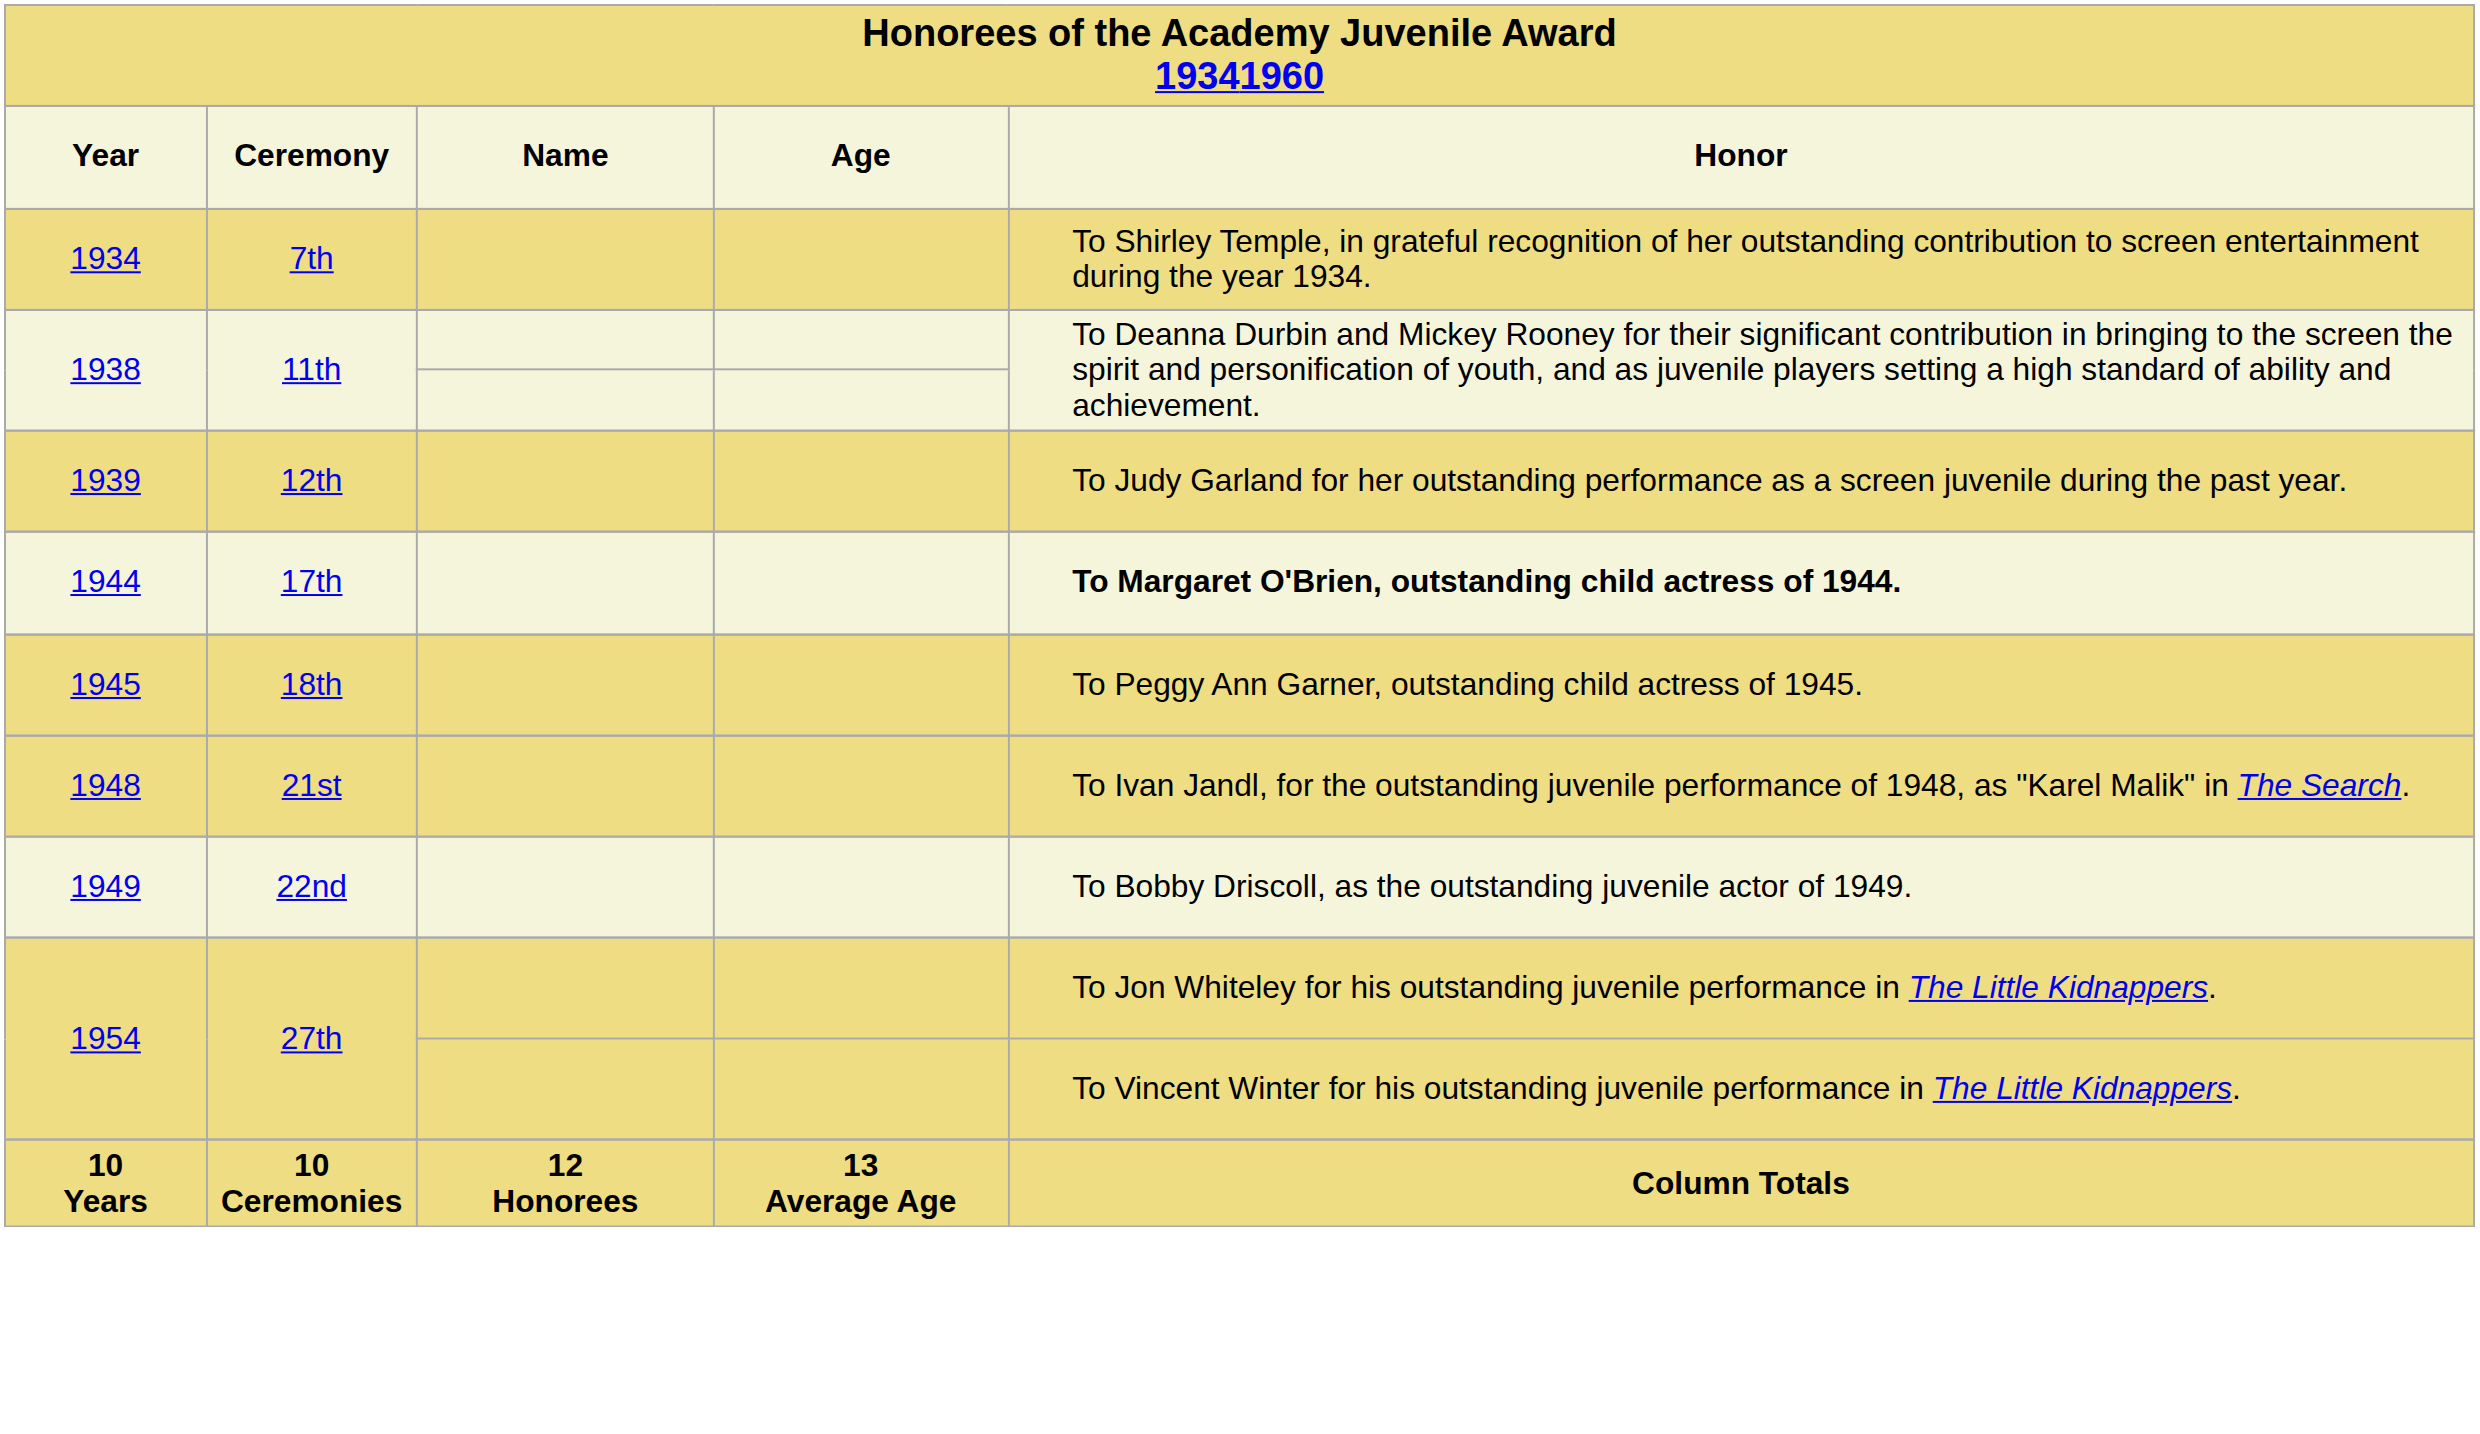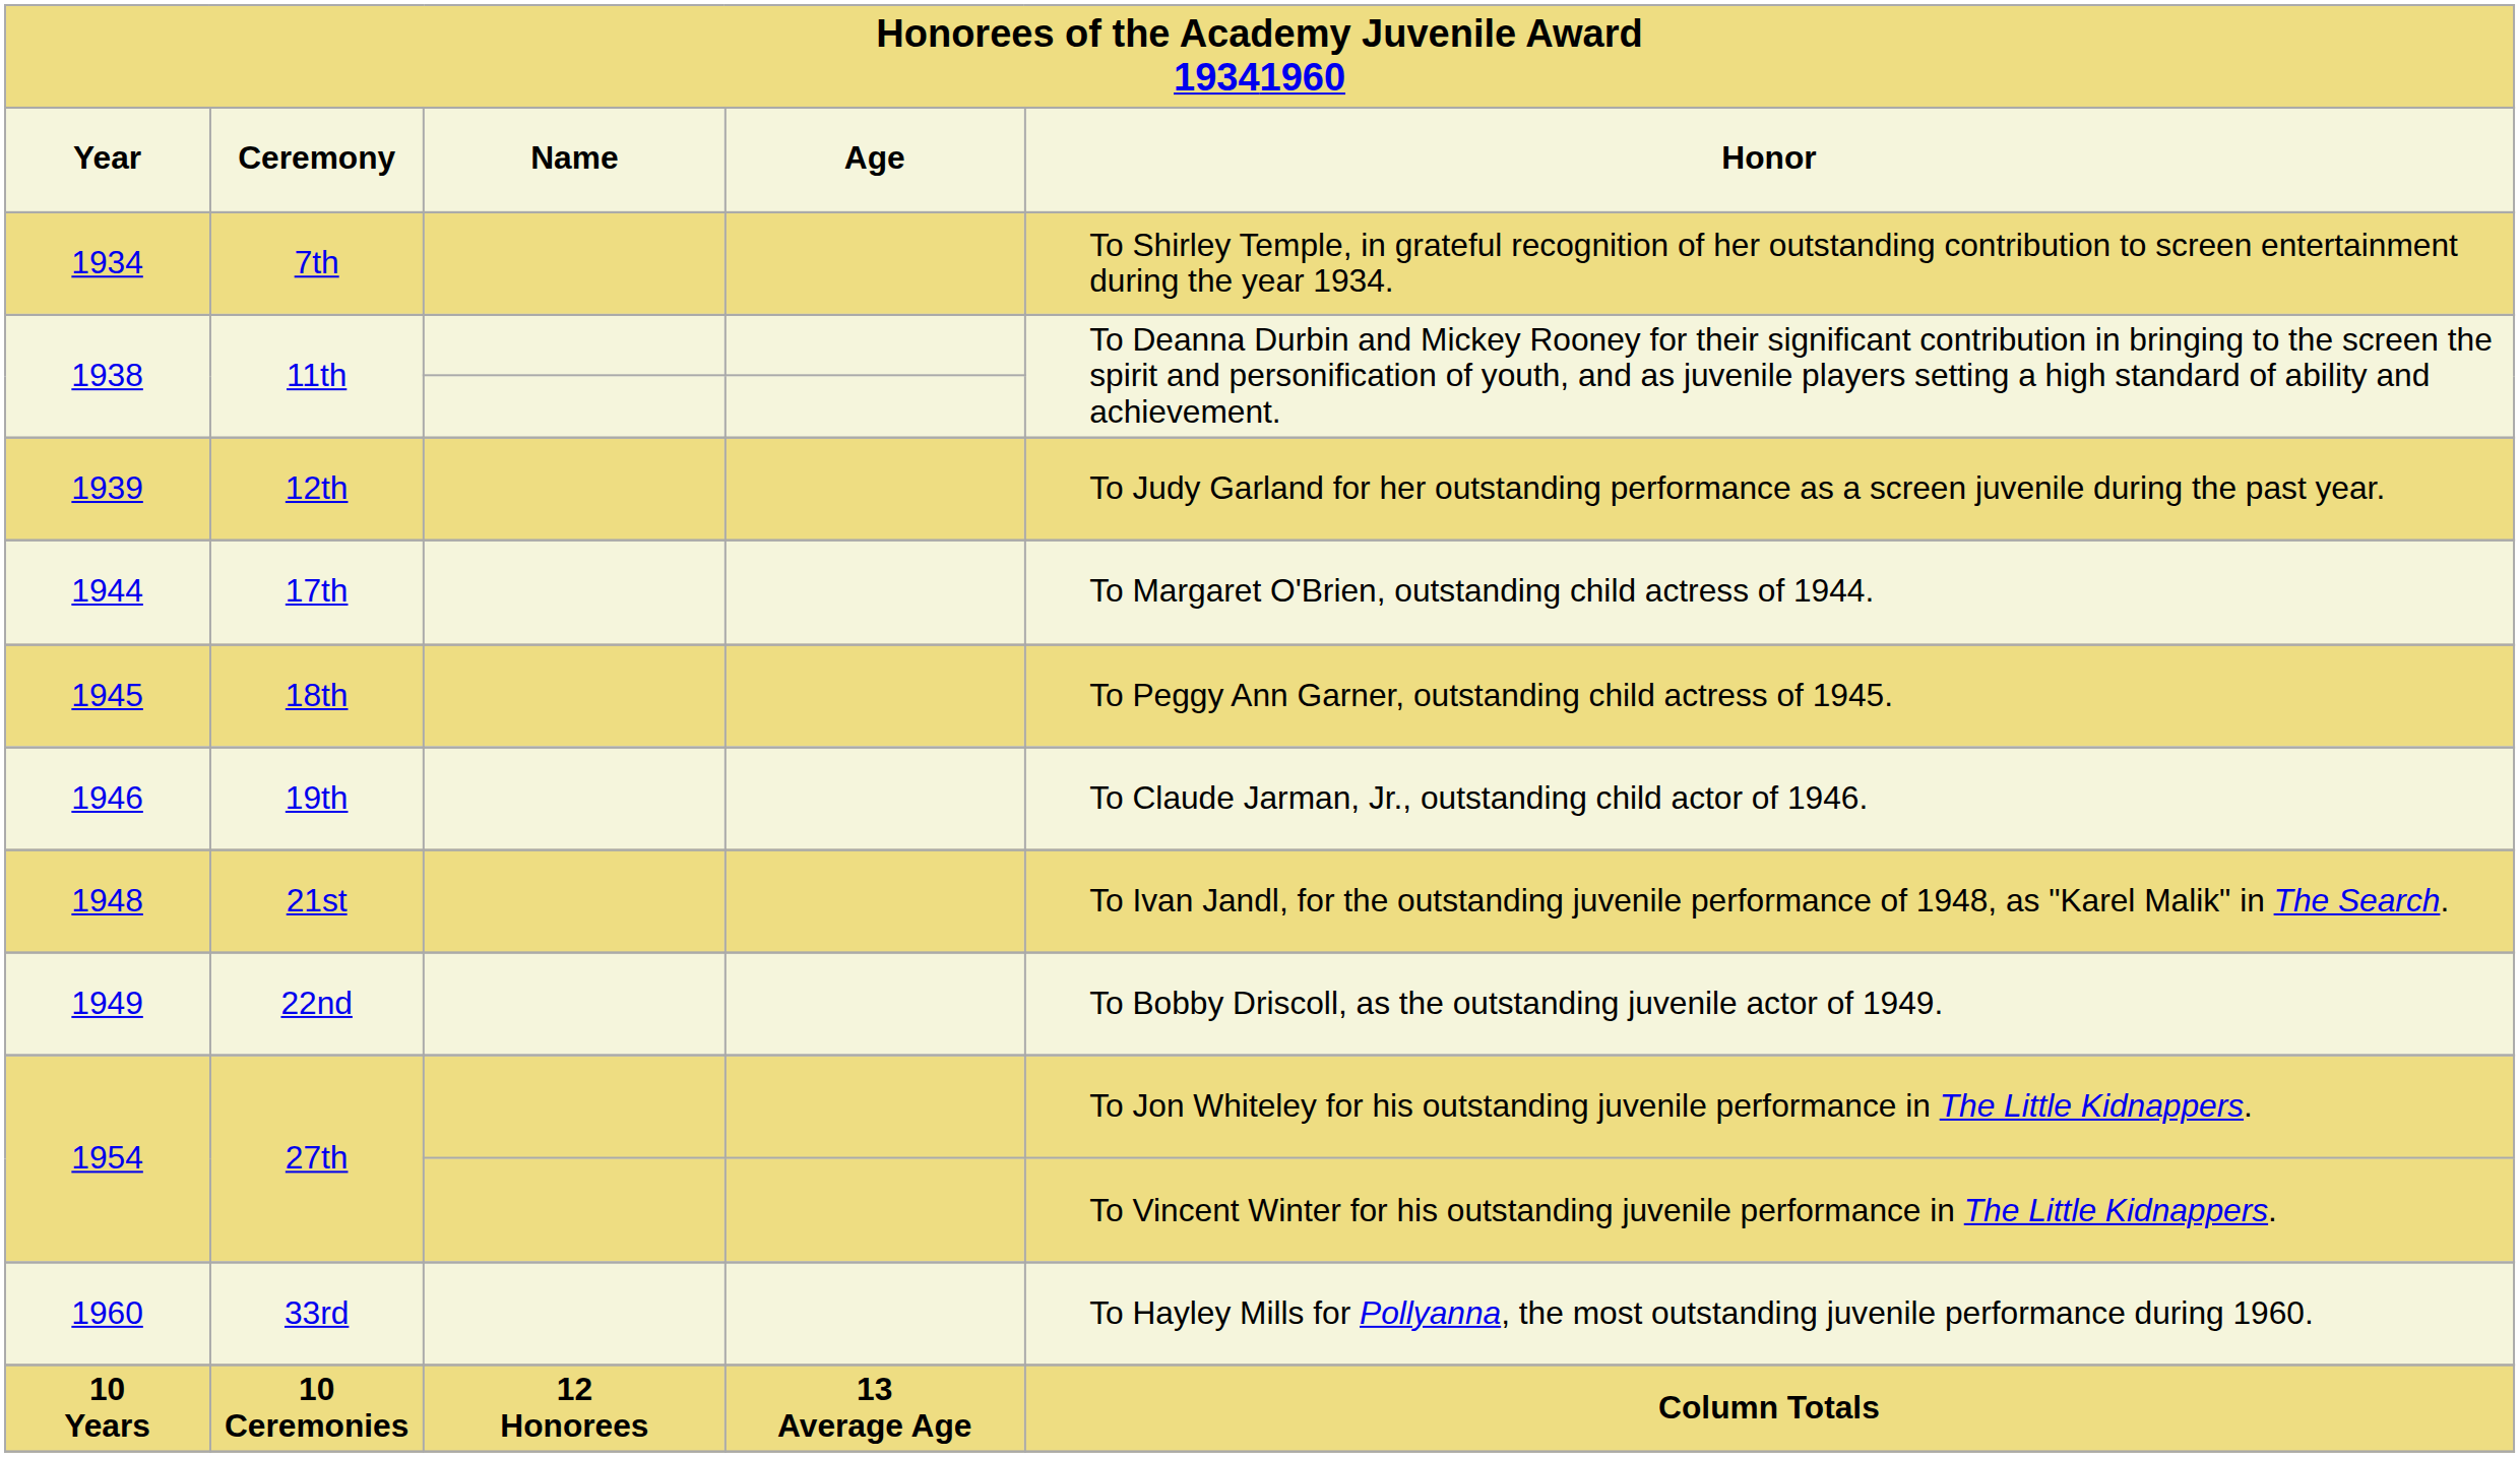1944 | Honor: bold -> normal
+ row: 1946 | 19th | To Claude Jarman, Jr., outstanding child actor of 1946.
+ row: 1960 | 33rd | To Hayley Mills for Pollyanna, the most outstanding juvenile performance during 1960.
